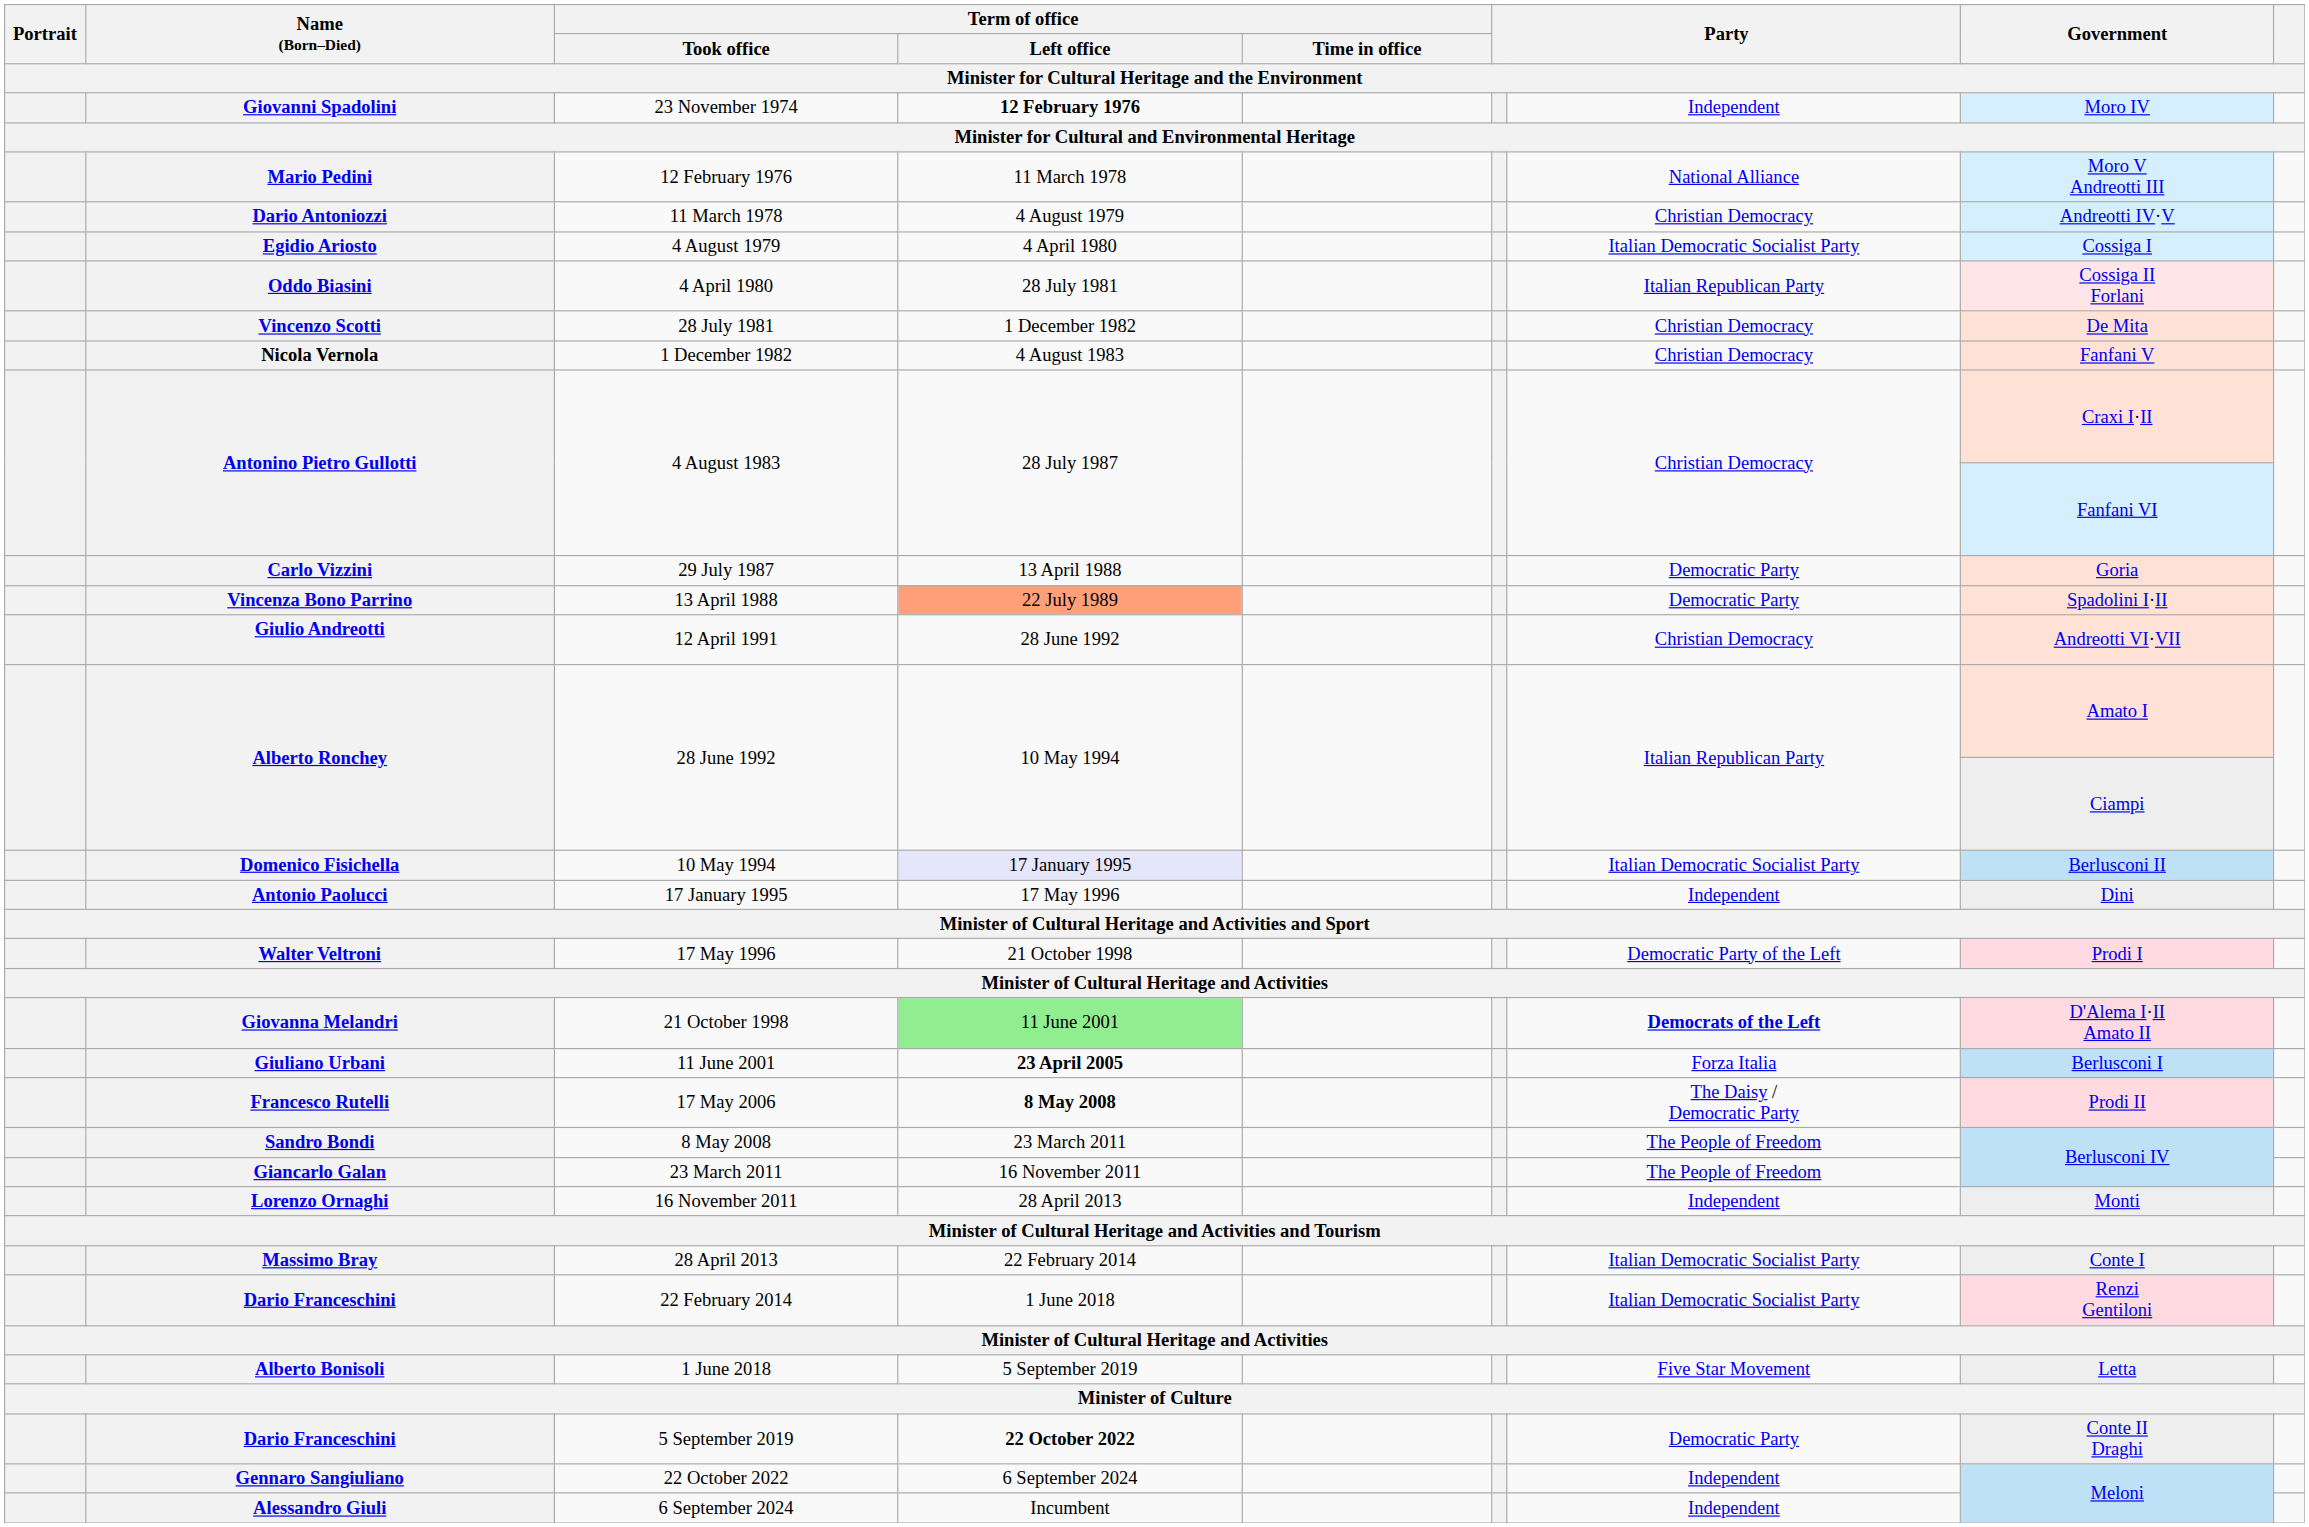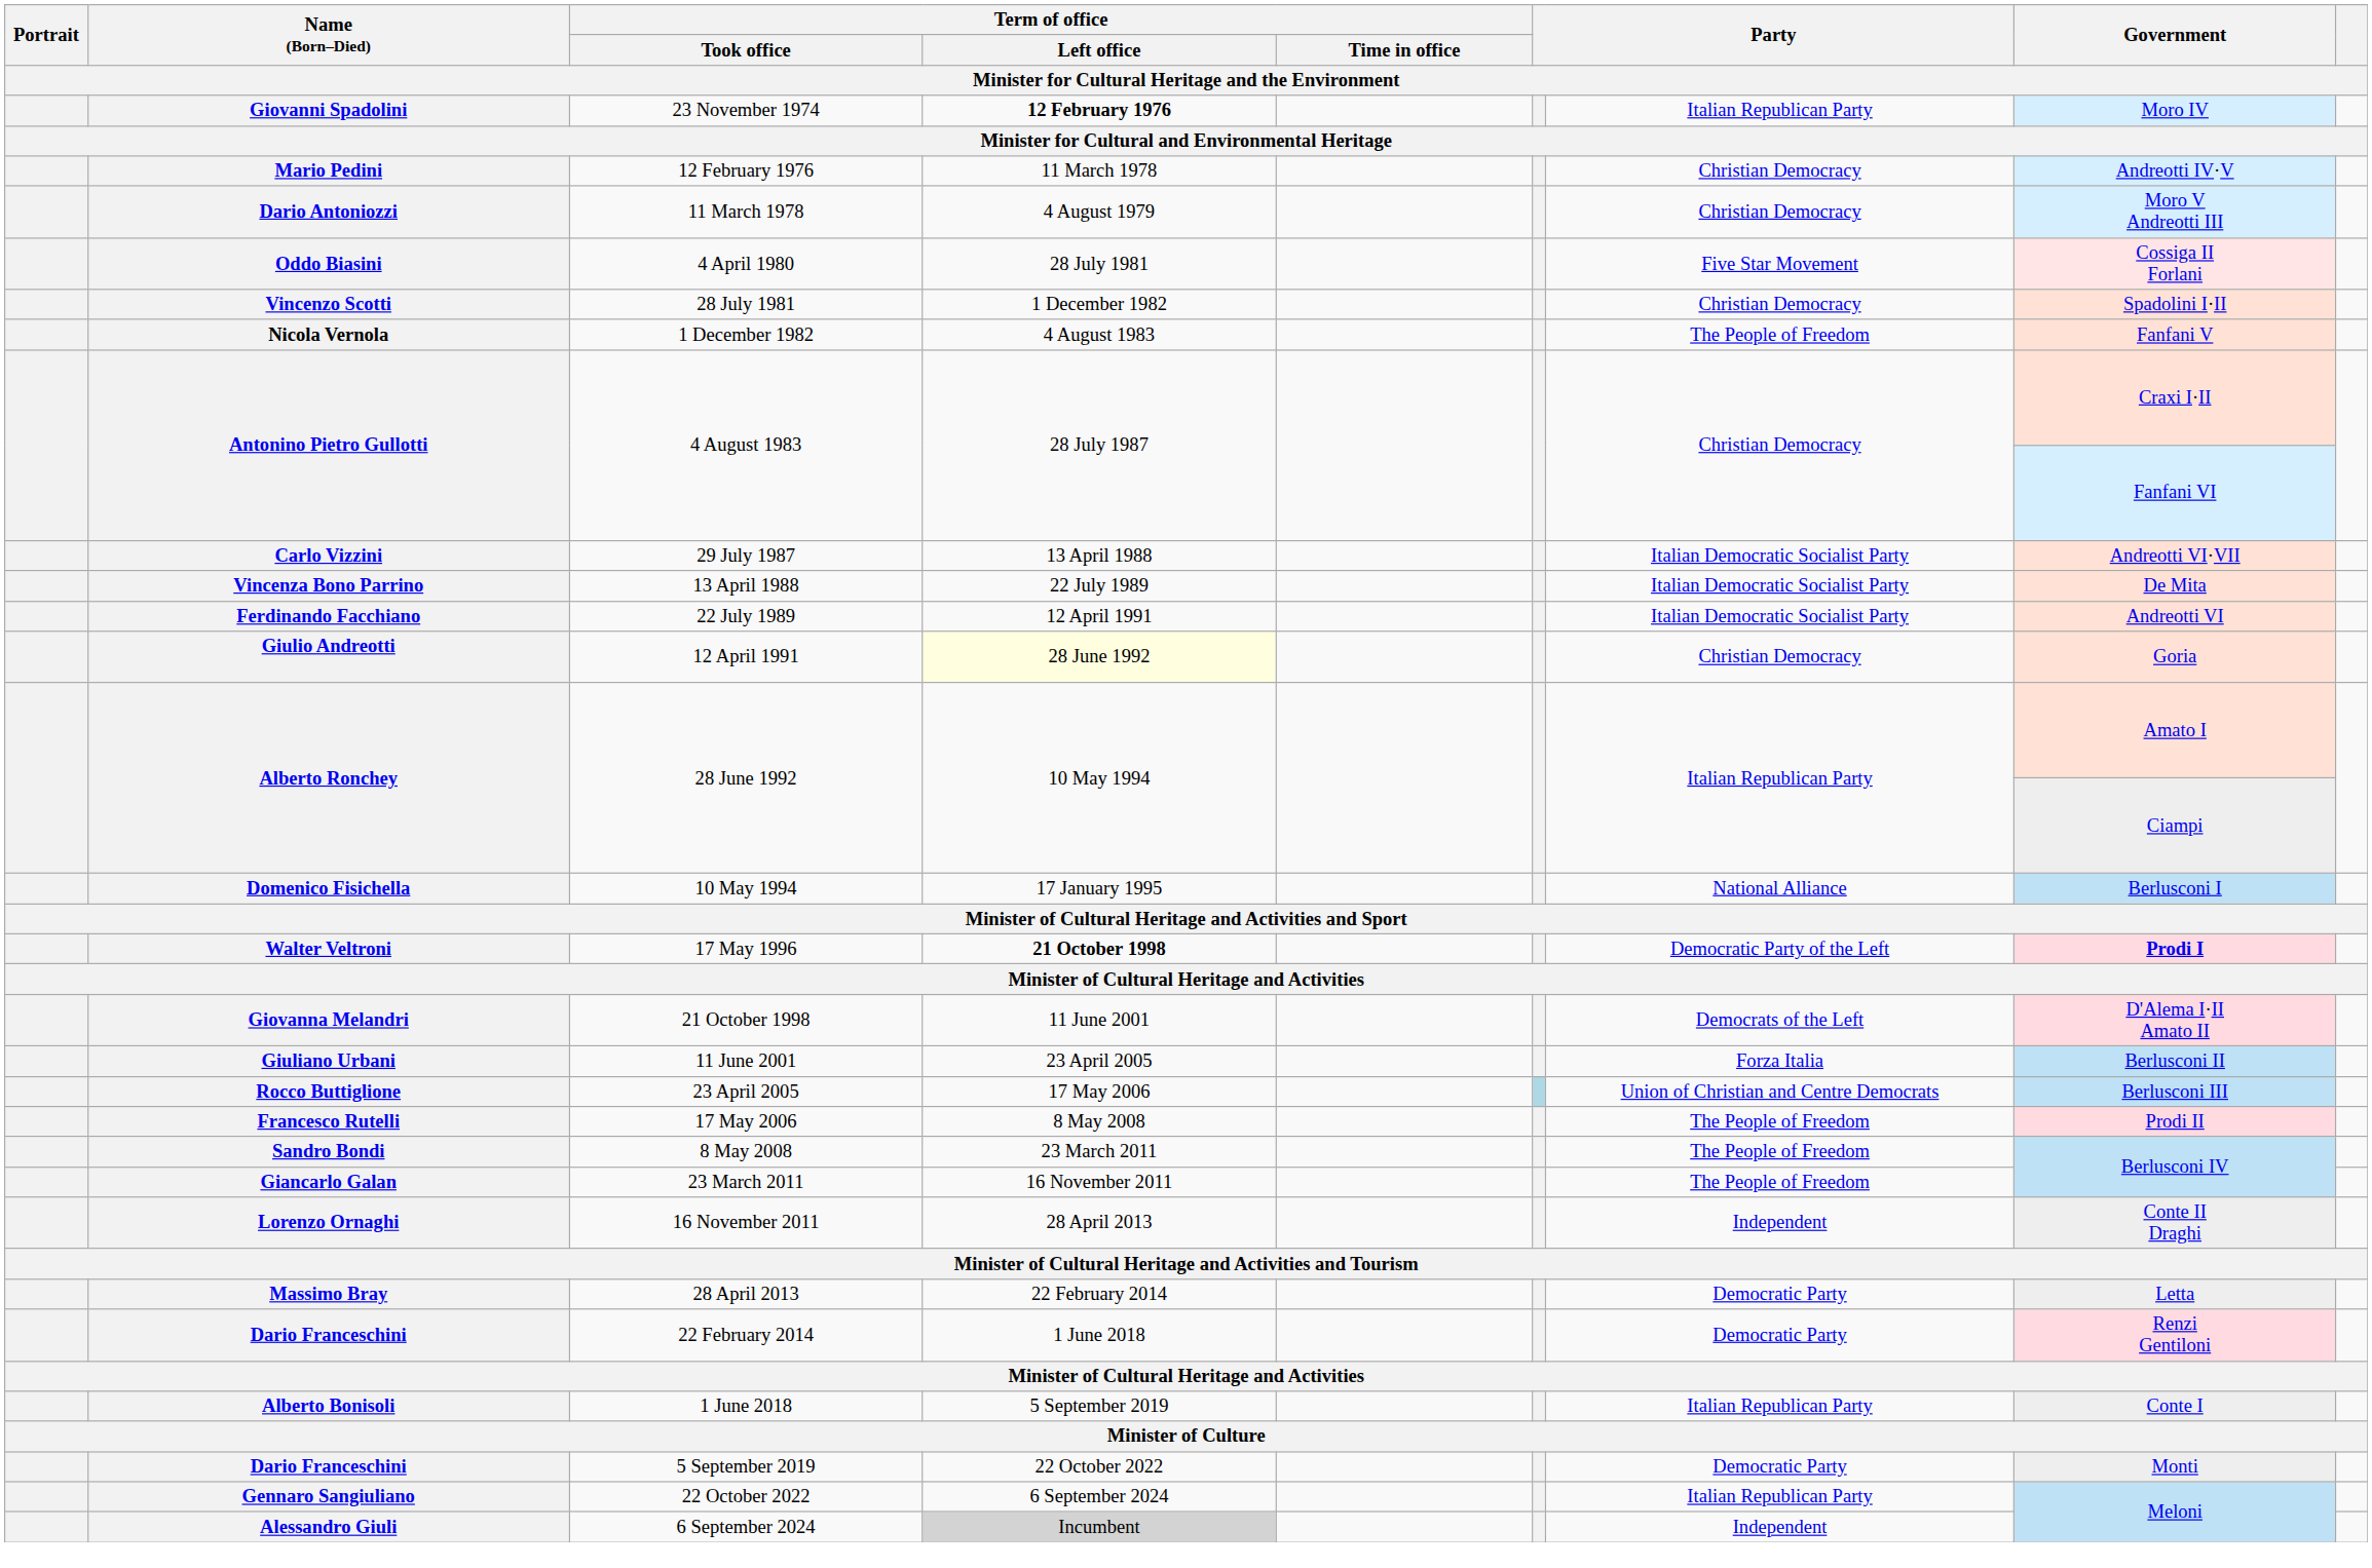Giovanni Spadolini | column 7: Independent -> Italian Republican Party
Mario Pedini | column 7: National Alliance -> Christian Democracy
Mario Pedini | Government: Moro V Andreotti III -> Andreotti IV·V
Dario Antoniozzi | Government: Andreotti IV·V -> Moro V Andreotti III
- row: Egidio Ariosto | 4 August 1979 | 4 April 1980 | Italian Democratic Socialist Party | Cossiga I
Oddo Biasini | column 7: Italian Republican Party -> Five Star Movement
Vincenzo Scotti | Government: De Mita -> Spadolini I·II
Nicola Vernola | column 7: Christian Democracy -> The People of Freedom
Carlo Vizzini | column 7: Democratic Party -> Italian Democratic Socialist Party
Carlo Vizzini | Government: Goria -> Andreotti VI·VII
Vincenza Bono Parrino | Term of office / Left office: lightsalmon background -> no background
Vincenza Bono Parrino | column 7: Democratic Party -> Italian Democratic Socialist Party
Vincenza Bono Parrino | Government: Spadolini I·II -> De Mita
+ row: Ferdinando Facchiano | 22 July 1989 | 12 April 1991 | Italian Democratic Socialist Party | Andreotti VI
Giulio Andreotti | Term of office / Left office: no background -> lightyellow background
Giulio Andreotti | Government: Andreotti VI·VII -> Goria
Domenico Fisichella | Term of office / Left office: lavender background -> no background
Domenico Fisichella | column 7: Italian Democratic Socialist Party -> National Alliance
Domenico Fisichella | Government: Berlusconi II -> Berlusconi I
- row: Antonio Paolucci | 17 January 1995 | 17 May 1996 | Independent | Dini
Walter Veltroni | Term of office / Left office: normal -> bold
Walter Veltroni | Government: normal -> bold
Giovanna Melandri | Term of office / Left office: lightgreen background -> no background
Giovanna Melandri | column 7: bold -> normal
Giuliano Urbani | Term of office / Left office: bold -> normal
Giuliano Urbani | Government: Berlusconi I -> Berlusconi II
+ row: Rocco Buttiglione | 23 April 2005 | 17 May 2006 | Union of Christian and Centre Democrats | Berlusconi III
Francesco Rutelli | Term of office / Left office: bold -> normal
Francesco Rutelli | column 7: The Daisy / Democratic Party -> The People of Freedom
Lorenzo Ornaghi | Government: Monti -> Conte II Draghi
Massimo Bray | column 7: Italian Democratic Socialist Party -> Democratic Party
Massimo Bray | Government: Conte I -> Letta
Dario Franceschini / 22 February 2014 | column 7: Italian Democratic Socialist Party -> Democratic Party
Alberto Bonisoli | column 7: Five Star Movement -> Italian Republican Party
Alberto Bonisoli | Government: Letta -> Conte I
Dario Franceschini / 5 September 2019 | Term of office / Left office: bold -> normal
Dario Franceschini / 5 September 2019 | Government: Conte II Draghi -> Monti
Gennaro Sangiuliano | column 7: Independent -> Italian Republican Party
Alessandro Giuli | Term of office / Left office: no background -> lightgrey background
